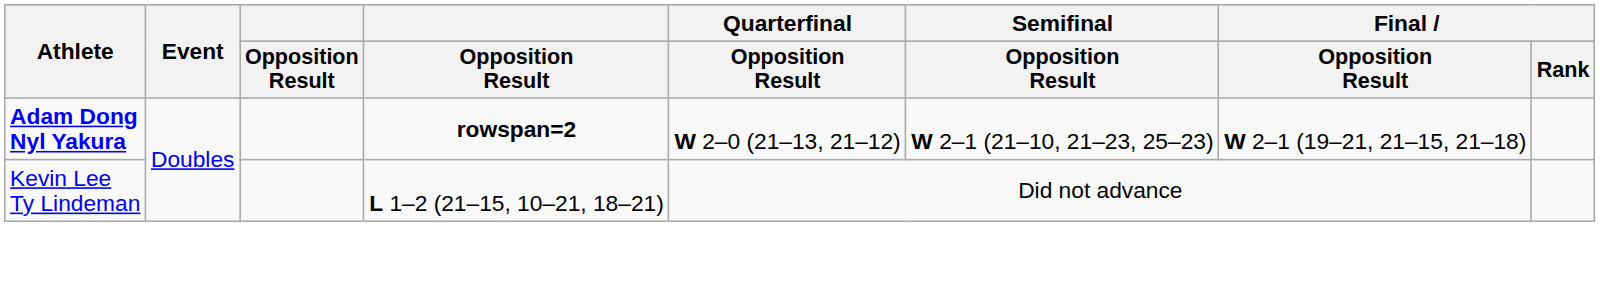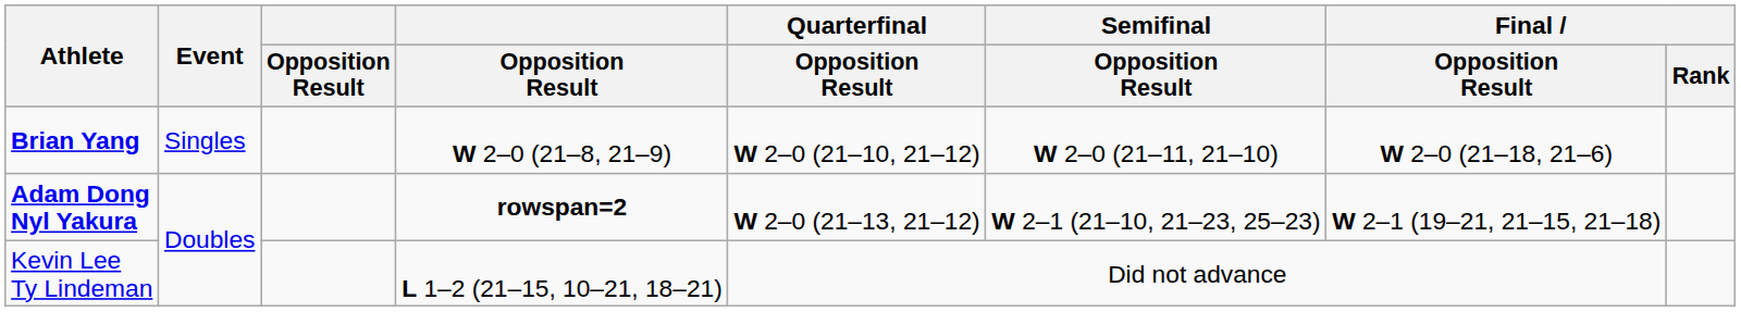+ row: Brian Yang | Singles | W 2–0 (21–8, 21–9) | W 2–0 (21–10, 21–12) | W 2–0 (21–11, 21–10) | W 2–0 (21–18, 21–6)
